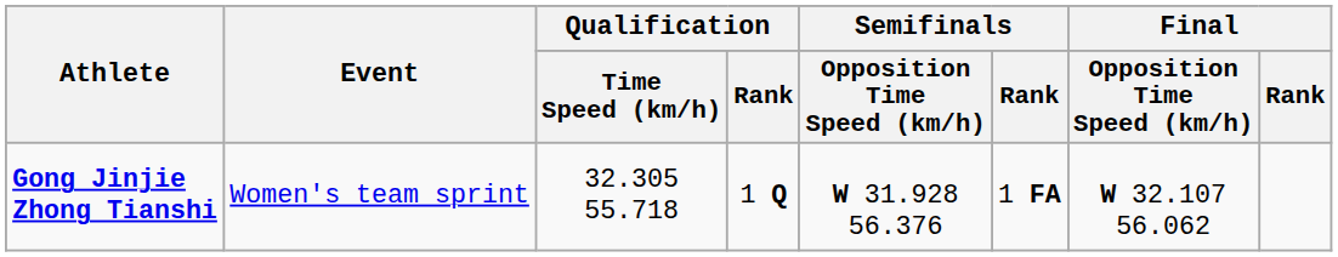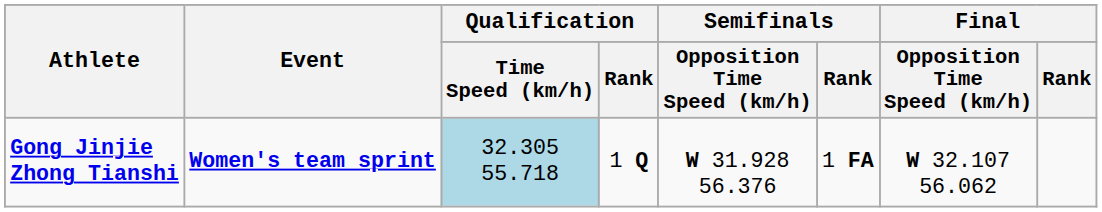Gong Jinjie Zhong Tianshi | Event: normal -> bold
Gong Jinjie Zhong Tianshi | Qualification / Time Speed (km/h): no background -> lightblue background
